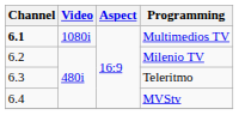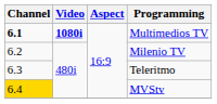Multimedios TV | Video: normal -> bold
MVStv | Channel: no background -> gold background
